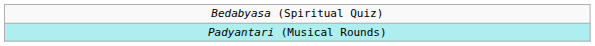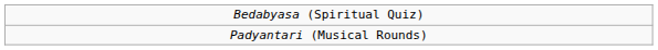row 2 | column 1: paleturquoise background -> no background
